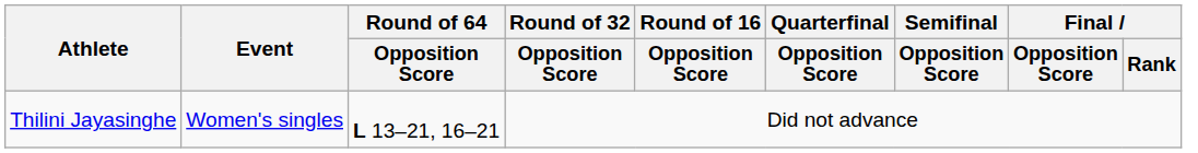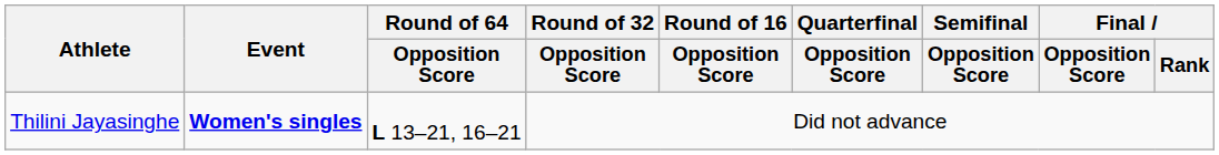Thilini Jayasinghe | Event: normal -> bold
